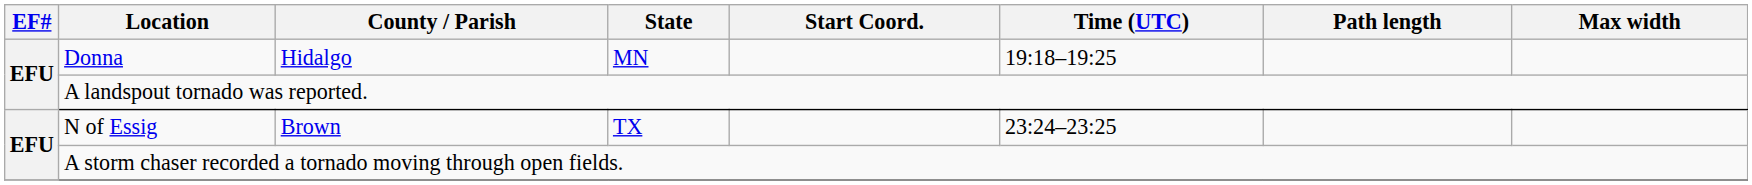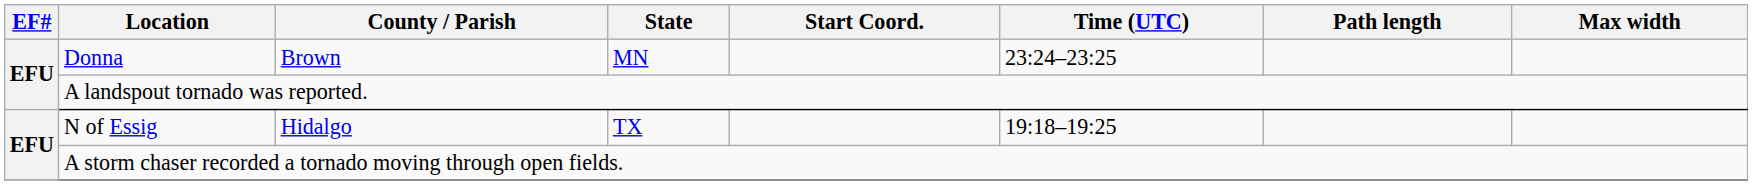Donna | County / Parish: Hidalgo -> Brown
Donna | Time (UTC): 19:18–19:25 -> 23:24–23:25
N of Essig | County / Parish: Brown -> Hidalgo
N of Essig | Time (UTC): 23:24–23:25 -> 19:18–19:25
